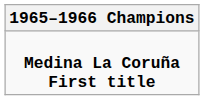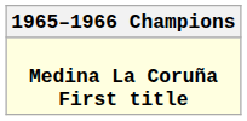row 2 | column 1: no background -> lightyellow background
